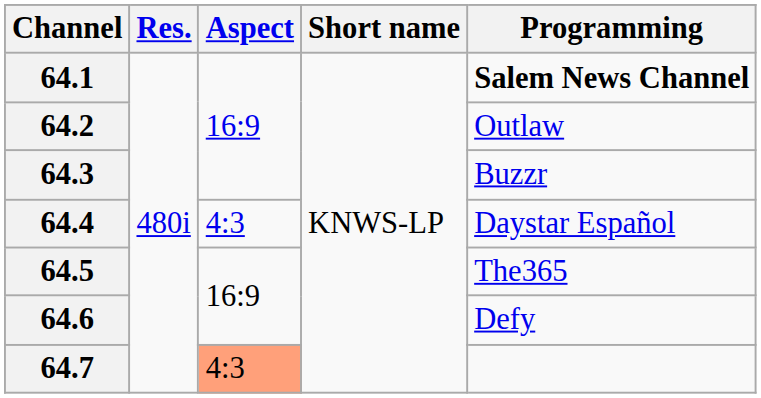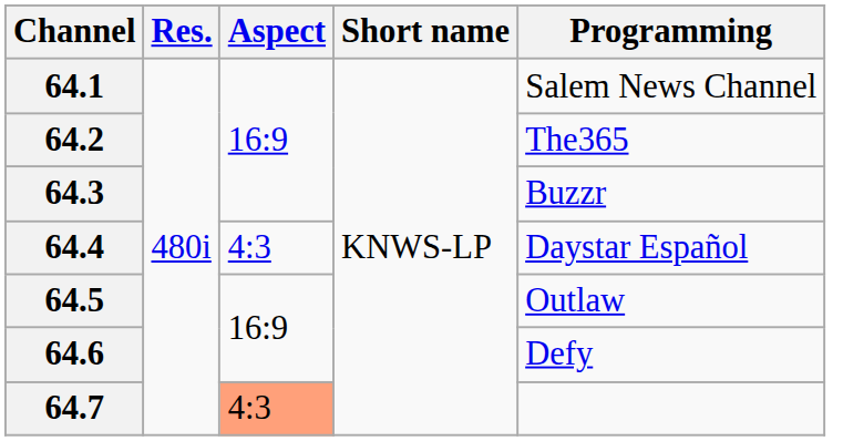64.1 | Programming: bold -> normal
64.2 | Programming: Outlaw -> The365
64.5 | Programming: The365 -> Outlaw
